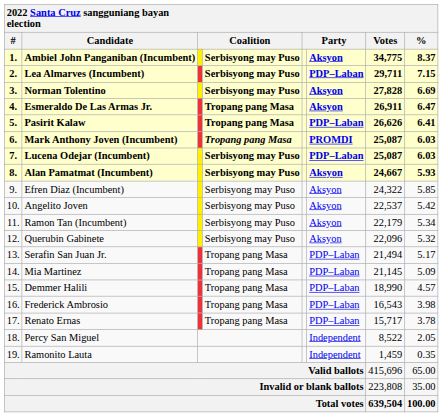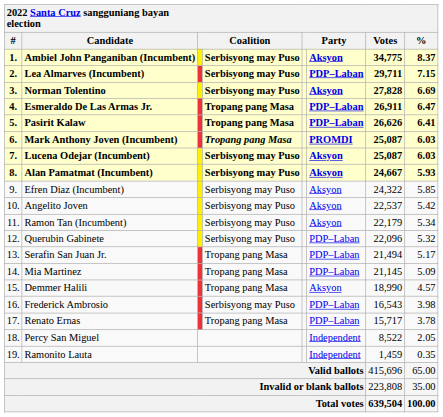Esmeraldo De Las Armas Jr. | column 6: Aksyon -> PDP–Laban
Lucena Odejar (Incumbent) | column 6: PDP–Laban -> Aksyon
Querubin Gabinete | column 6: Aksyon -> PDP–Laban
Demmer Halili | column 6: PDP–Laban -> Aksyon
Frederick Ambrosio | column 4: Tropang pang Masa -> Serbisyong may Puso
